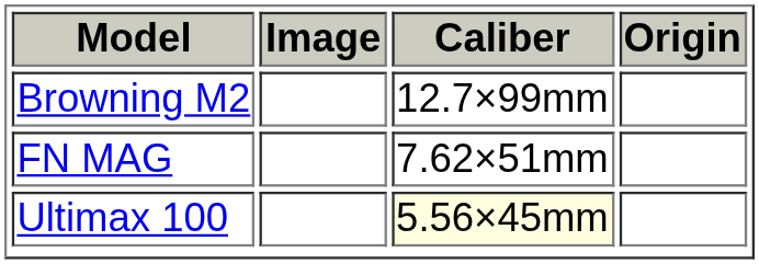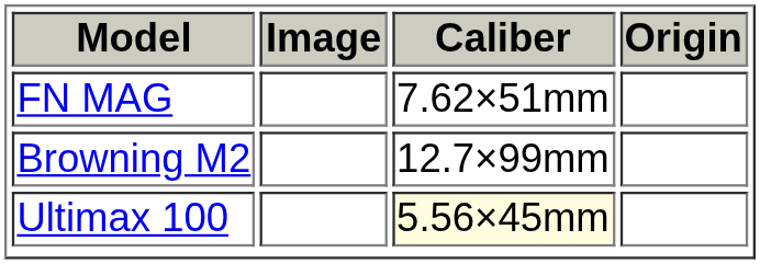rows swapped: Browning M2 <-> FN MAG
